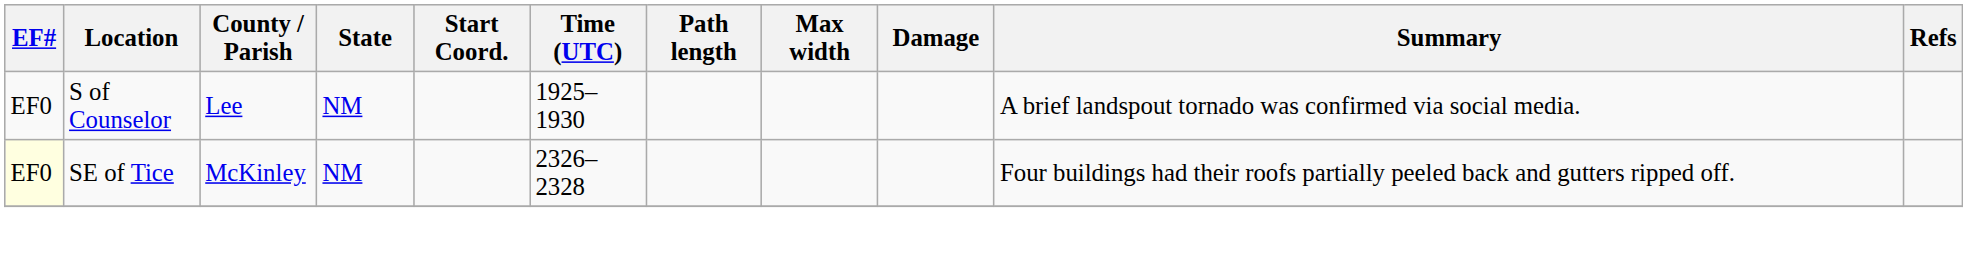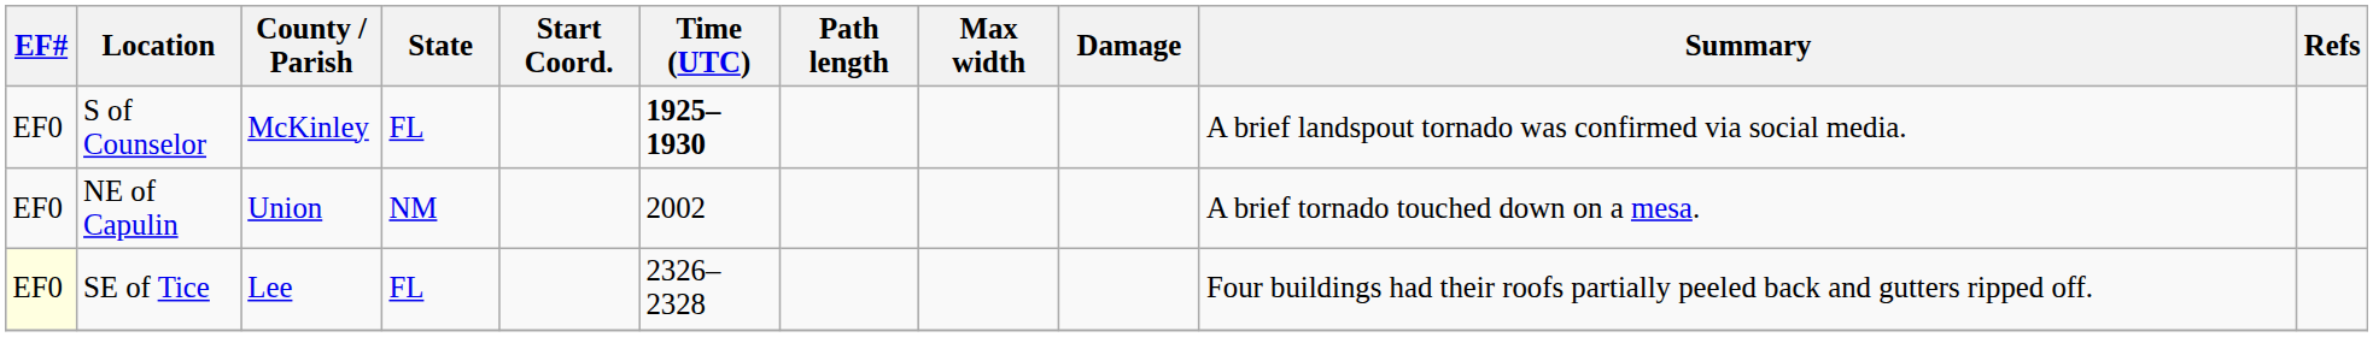S of Counselor | County / Parish: Lee -> McKinley
S of Counselor | State: NM -> FL
S of Counselor | Time (UTC): normal -> bold
+ row: EF0 | NE of Capulin | Union | NM | 2002 | A brief tornado touched down on a mesa.
SE of Tice | County / Parish: McKinley -> Lee
SE of Tice | State: NM -> FL
